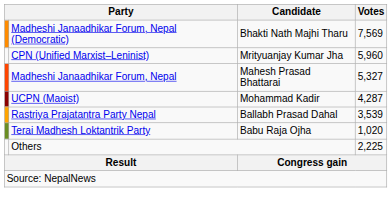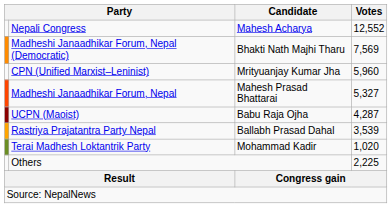+ row: Nepali Congress | Mahesh Acharya | 12,552
UCPN (Maoist) | Candidate: Mohammad Kadir -> Babu Raja Ojha
Terai Madhesh Loktantrik Party | Candidate: Babu Raja Ojha -> Mohammad Kadir
